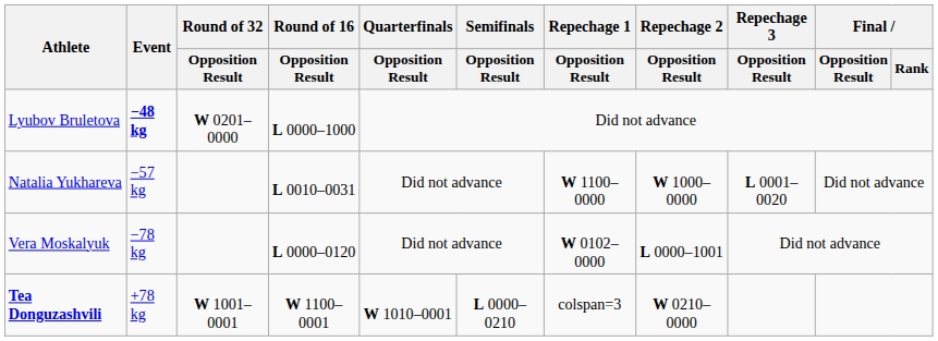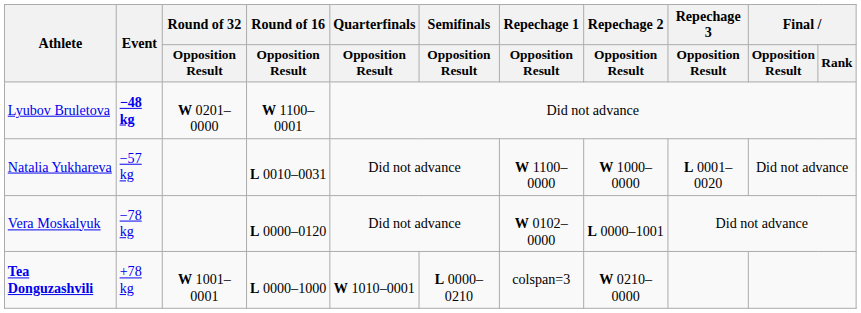Lyubov Bruletova | Round of 16 / Opposition Result: L 0000–1000 -> W 1100–0001
Tea Donguzashvili | Round of 16 / Opposition Result: W 1100–0001 -> L 0000–1000
